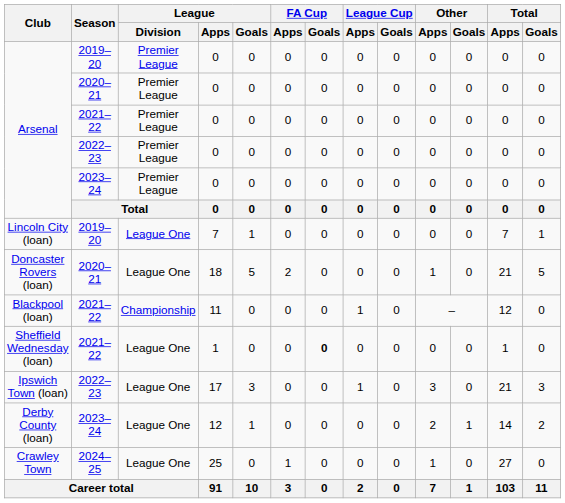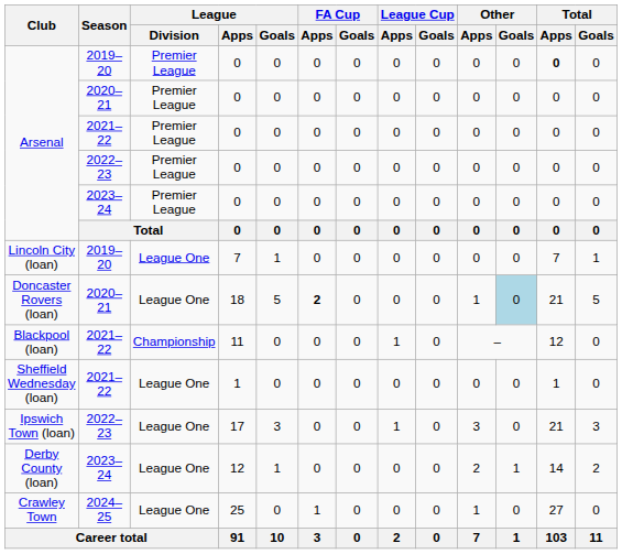Arsenal / 2019–20 | Total / Apps: normal -> bold
Doncaster Rovers (loan) | FA Cup / Apps: normal -> bold
Doncaster Rovers (loan) | Other / Goals: no background -> lightblue background
Sheffield Wednesday (loan) | FA Cup / Goals: bold -> normal
